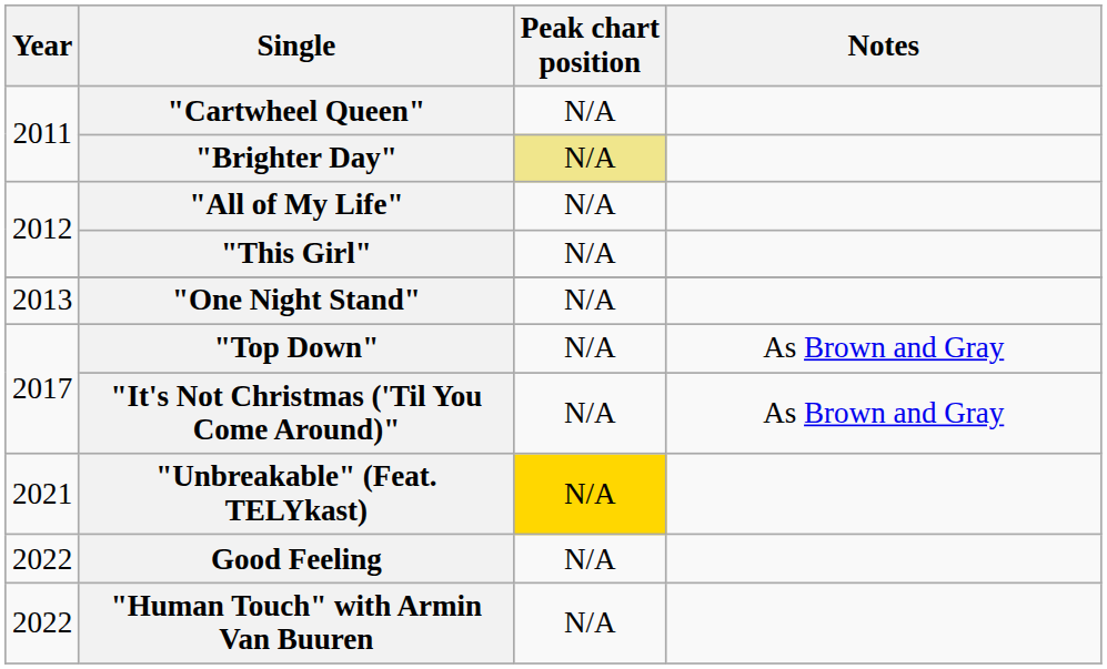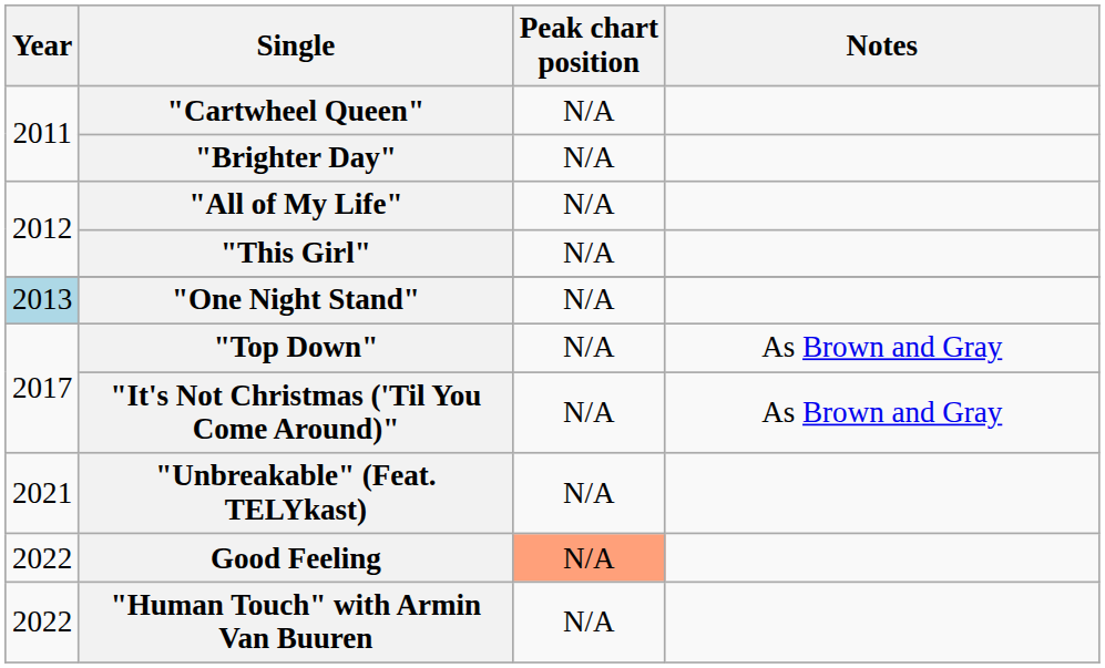"Brighter Day" | Peak chart position: khaki background -> no background
"One Night Stand" | Year: no background -> lightblue background
"Unbreakable" (Feat. TELYkast) | Peak chart position: gold background -> no background
Good Feeling | Peak chart position: no background -> lightsalmon background
